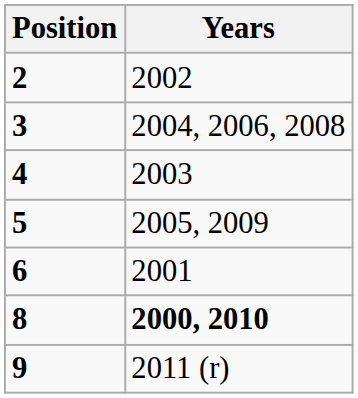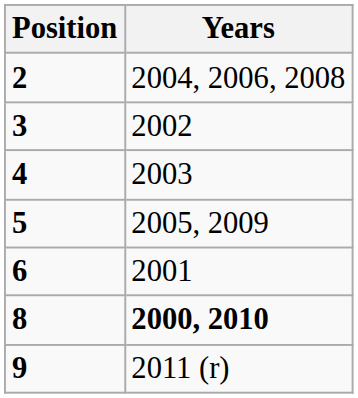2 | Years: 2002 -> 2004, 2006, 2008
3 | Years: 2004, 2006, 2008 -> 2002
